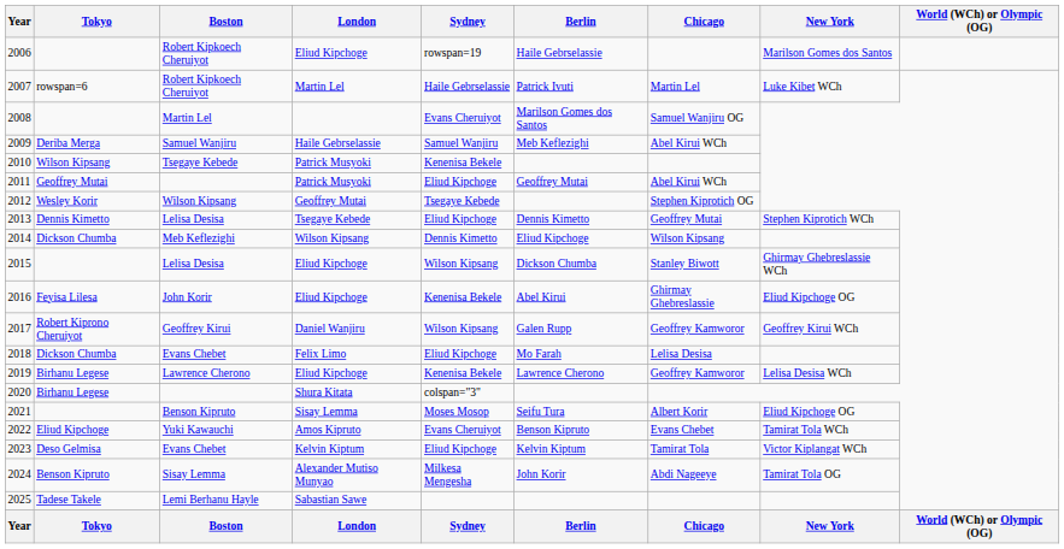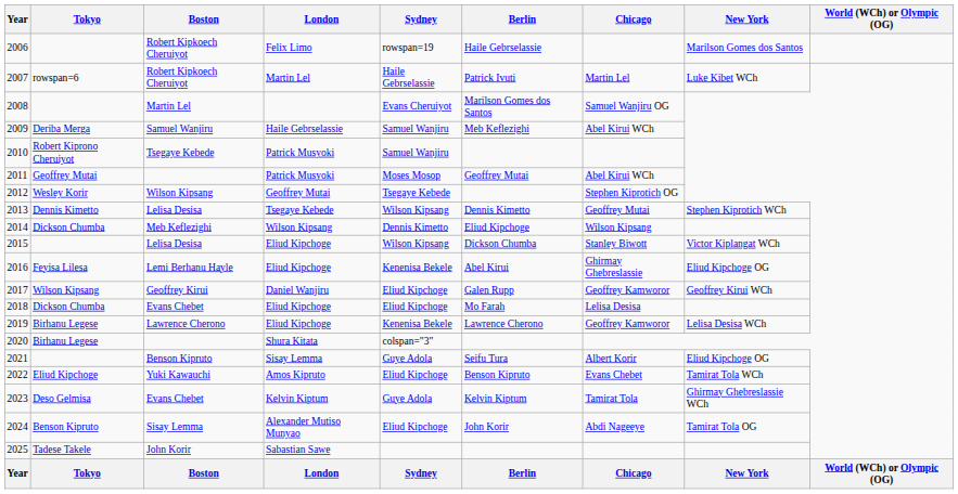2006 | London: Eliud Kipchoge -> Felix Limo
2010 | Tokyo: Wilson Kipsang -> Robert Kiprono Cheruiyot
2010 | Sydney: Kenenisa Bekele -> Samuel Wanjiru
2011 | Sydney: Eliud Kipchoge -> Moses Mosop
2013 | Sydney: Eliud Kipchoge -> Wilson Kipsang
2015 | New York: Ghirmay Ghebreslassie WCh -> Victor Kiplangat WCh
2016 | Boston: John Korir -> Lemi Berhanu Hayle
2017 | Tokyo: Robert Kiprono Cheruiyot -> Wilson Kipsang
2017 | Sydney: Wilson Kipsang -> Eliud Kipchoge
2018 | London: Felix Limo -> Eliud Kipchoge
2021 | Sydney: Moses Mosop -> Guye Adola
2022 | Sydney: Evans Cheruiyot -> Eliud Kipchoge
2023 | Sydney: Eliud Kipchoge -> Guye Adola
2023 | New York: Victor Kiplangat WCh -> Ghirmay Ghebreslassie WCh
2024 | Sydney: Milkesa Mengesha -> Eliud Kipchoge
2025 | Boston: Lemi Berhanu Hayle -> John Korir
